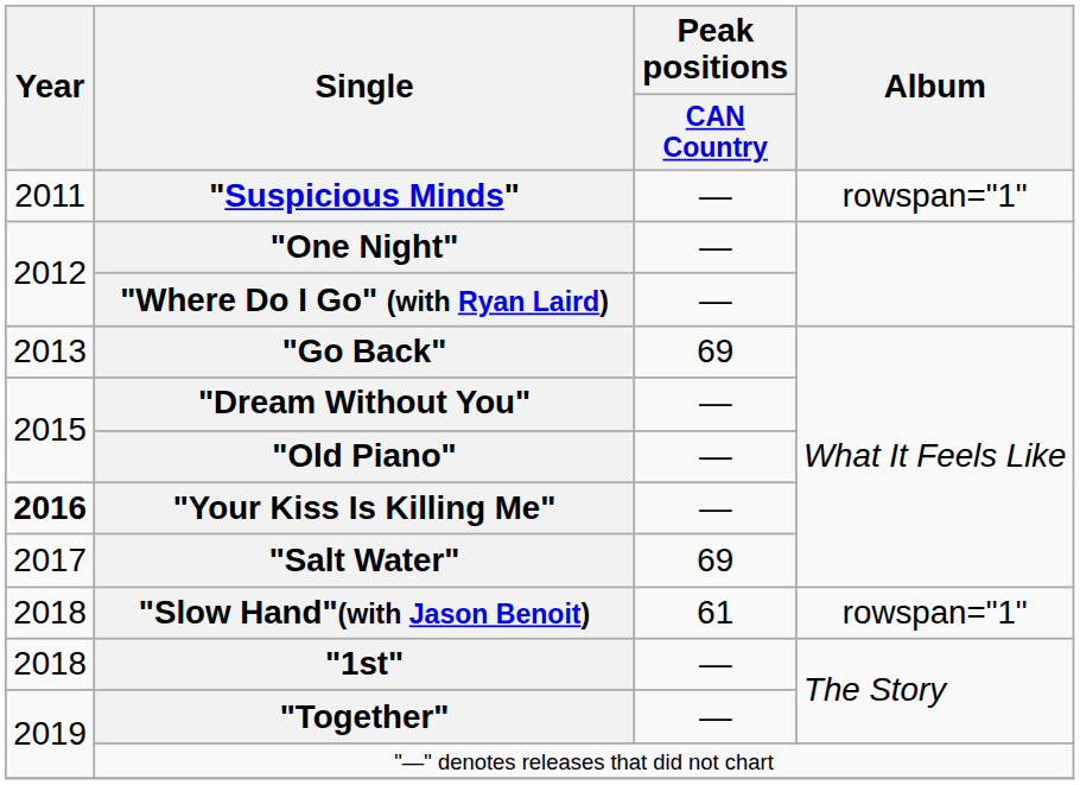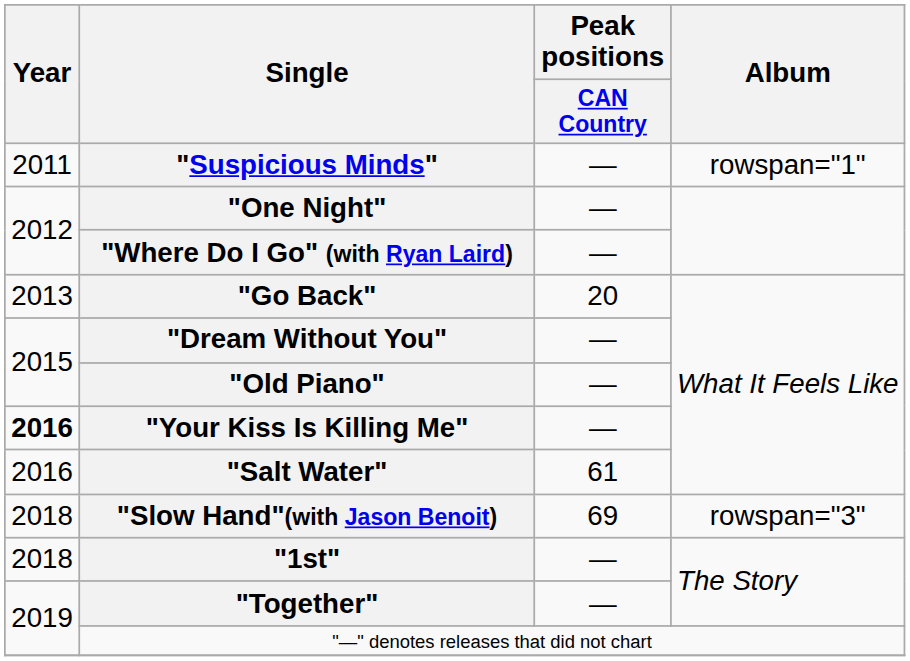"Go Back" | Peak positions / CAN Country: 69 -> 20
"Salt Water" | Year: 2017 -> 2016
"Salt Water" | Peak positions / CAN Country: 69 -> 61
"Slow Hand"(with Jason Benoit) | Peak positions / CAN Country: 61 -> 69
"Slow Hand"(with Jason Benoit) | Album: rowspan="1" -> rowspan="3"
